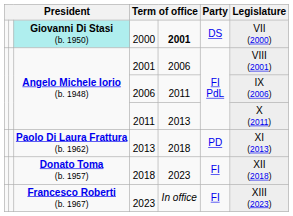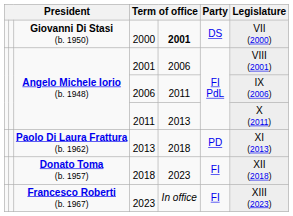2000 | column 3: paleturquoise background -> no background
